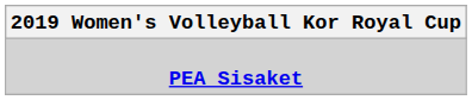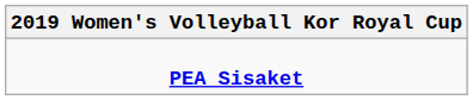row 2 | column 1: lightgrey background -> no background
